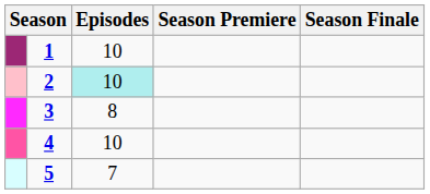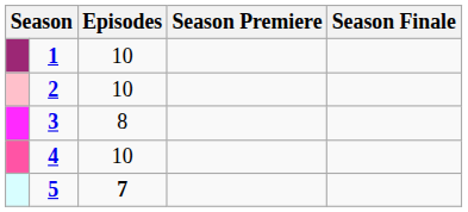2 | Episodes: paleturquoise background -> no background
5 | Episodes: normal -> bold
